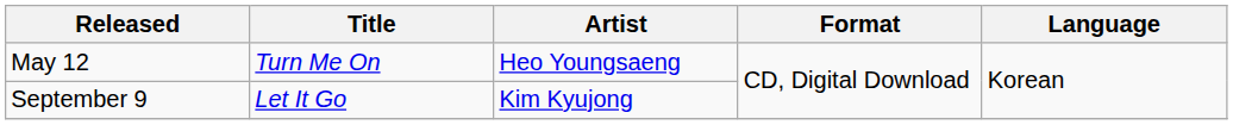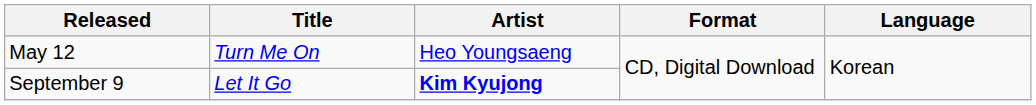September 9 | Artist: normal -> bold
